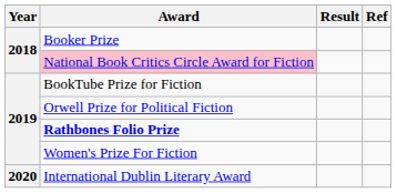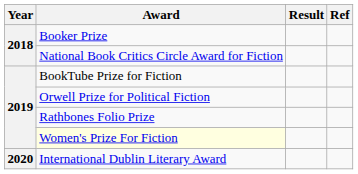National Book Critics Circle Award for Fiction | Award: pink background -> no background
Rathbones Folio Prize | Award: bold -> normal
Women's Prize For Fiction | Award: no background -> lightyellow background
